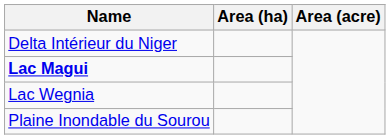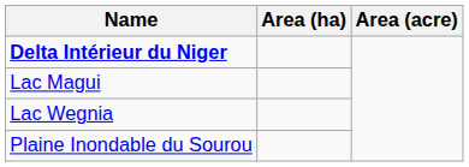Delta Intérieur du Niger | Name: normal -> bold
Lac Magui | Name: bold -> normal
